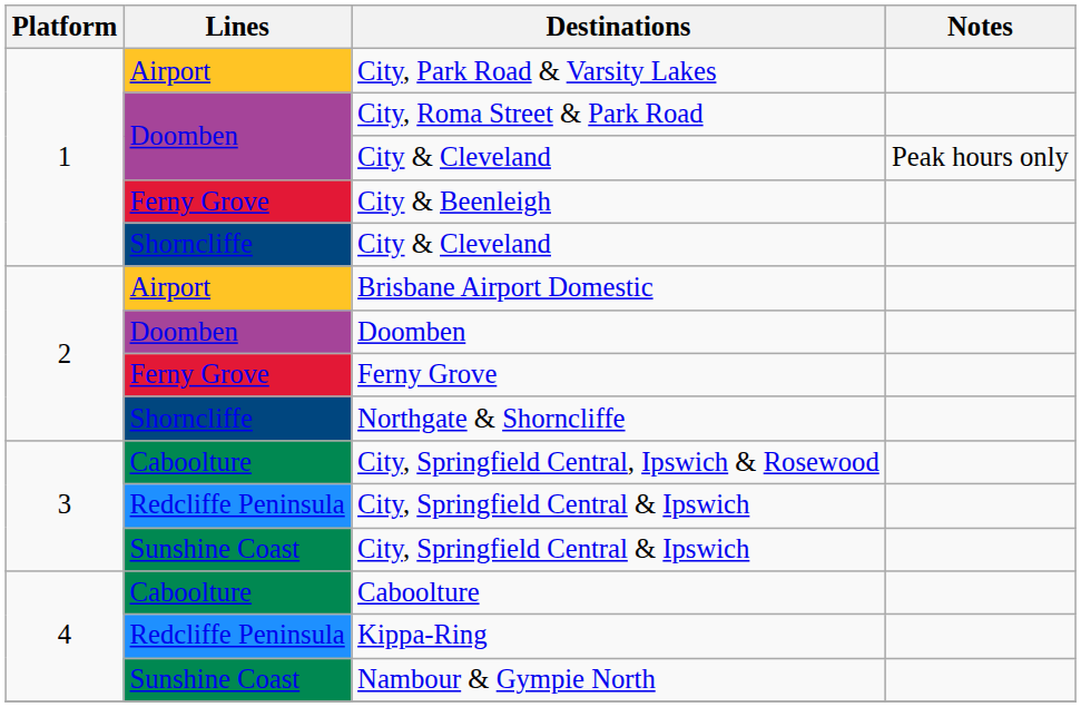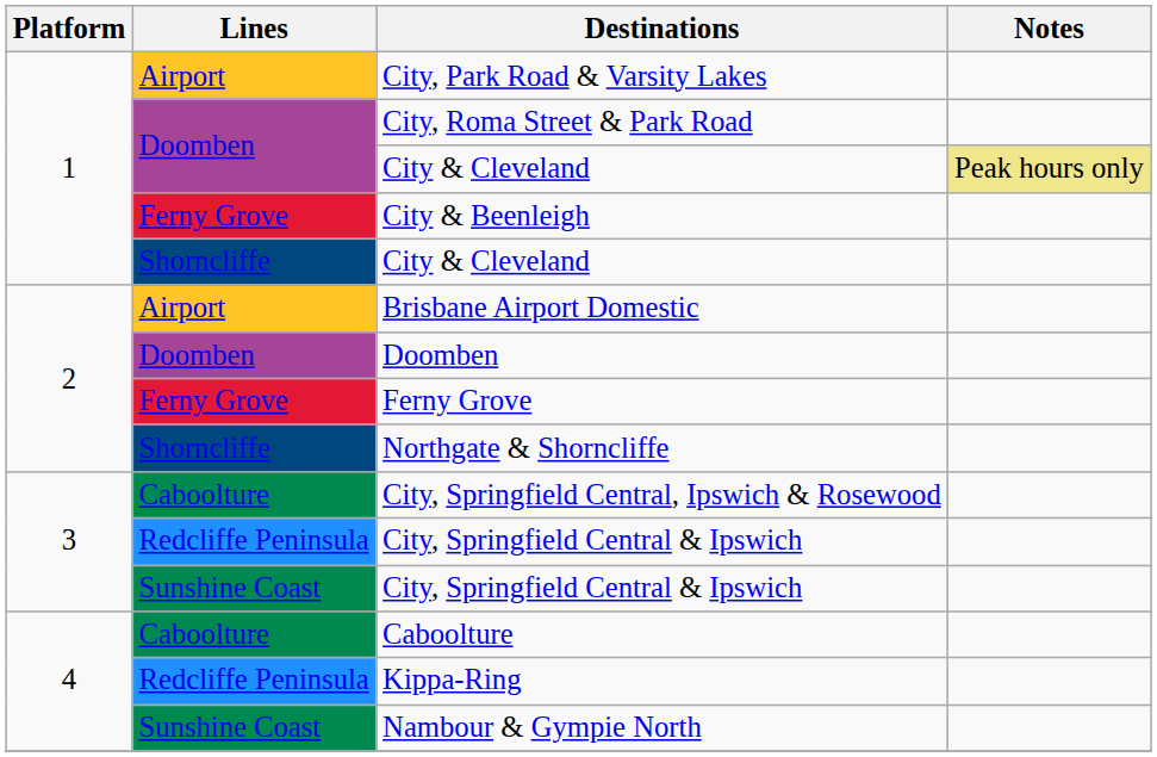Doomben / City & Cleveland | Notes: no background -> khaki background
